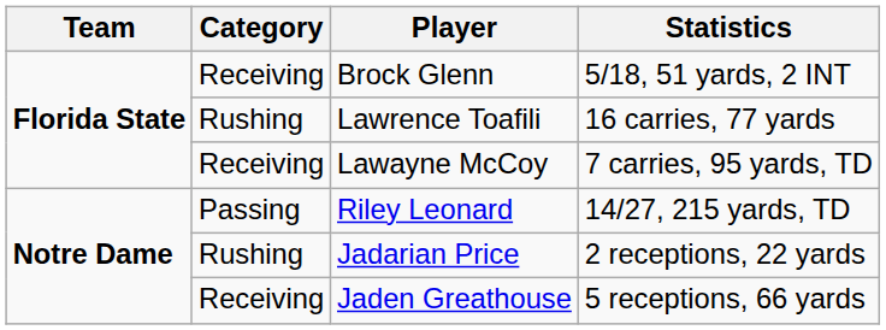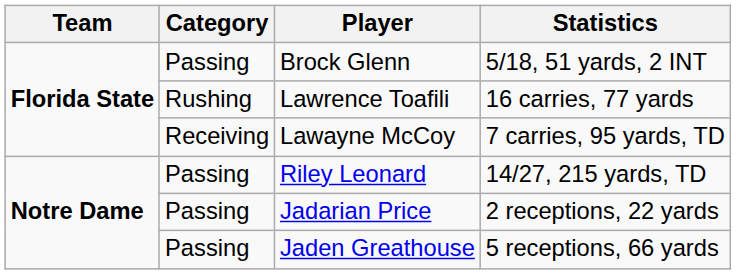Brock Glenn | Category: Receiving -> Passing
Jadarian Price | Category: Rushing -> Passing
Jaden Greathouse | Category: Receiving -> Passing
